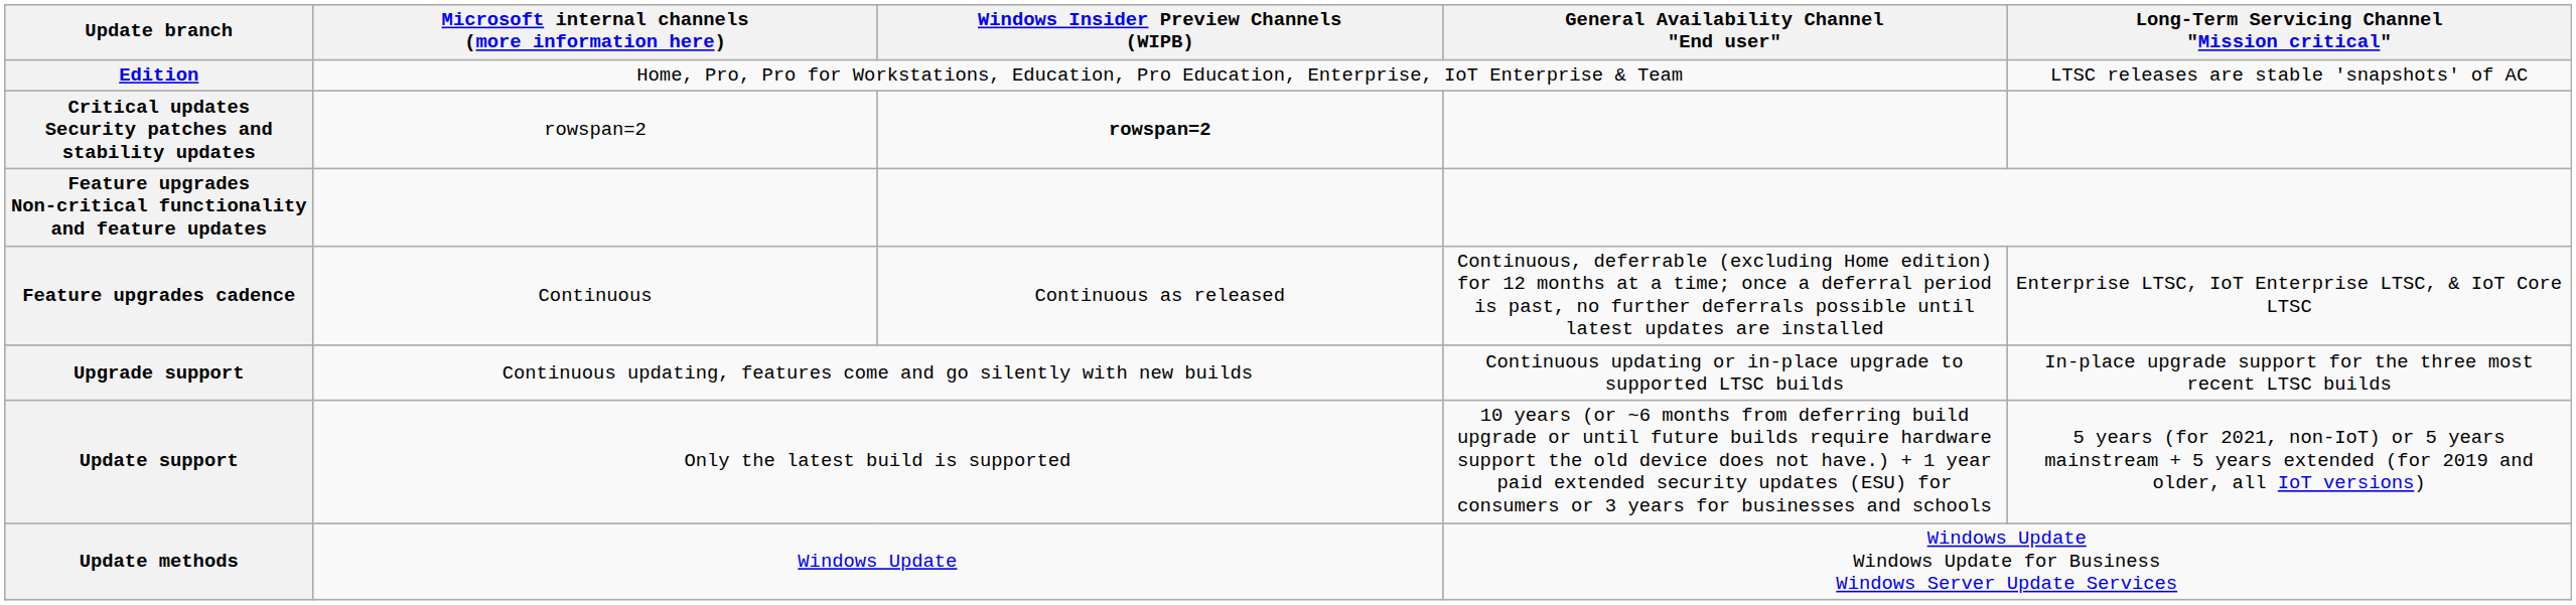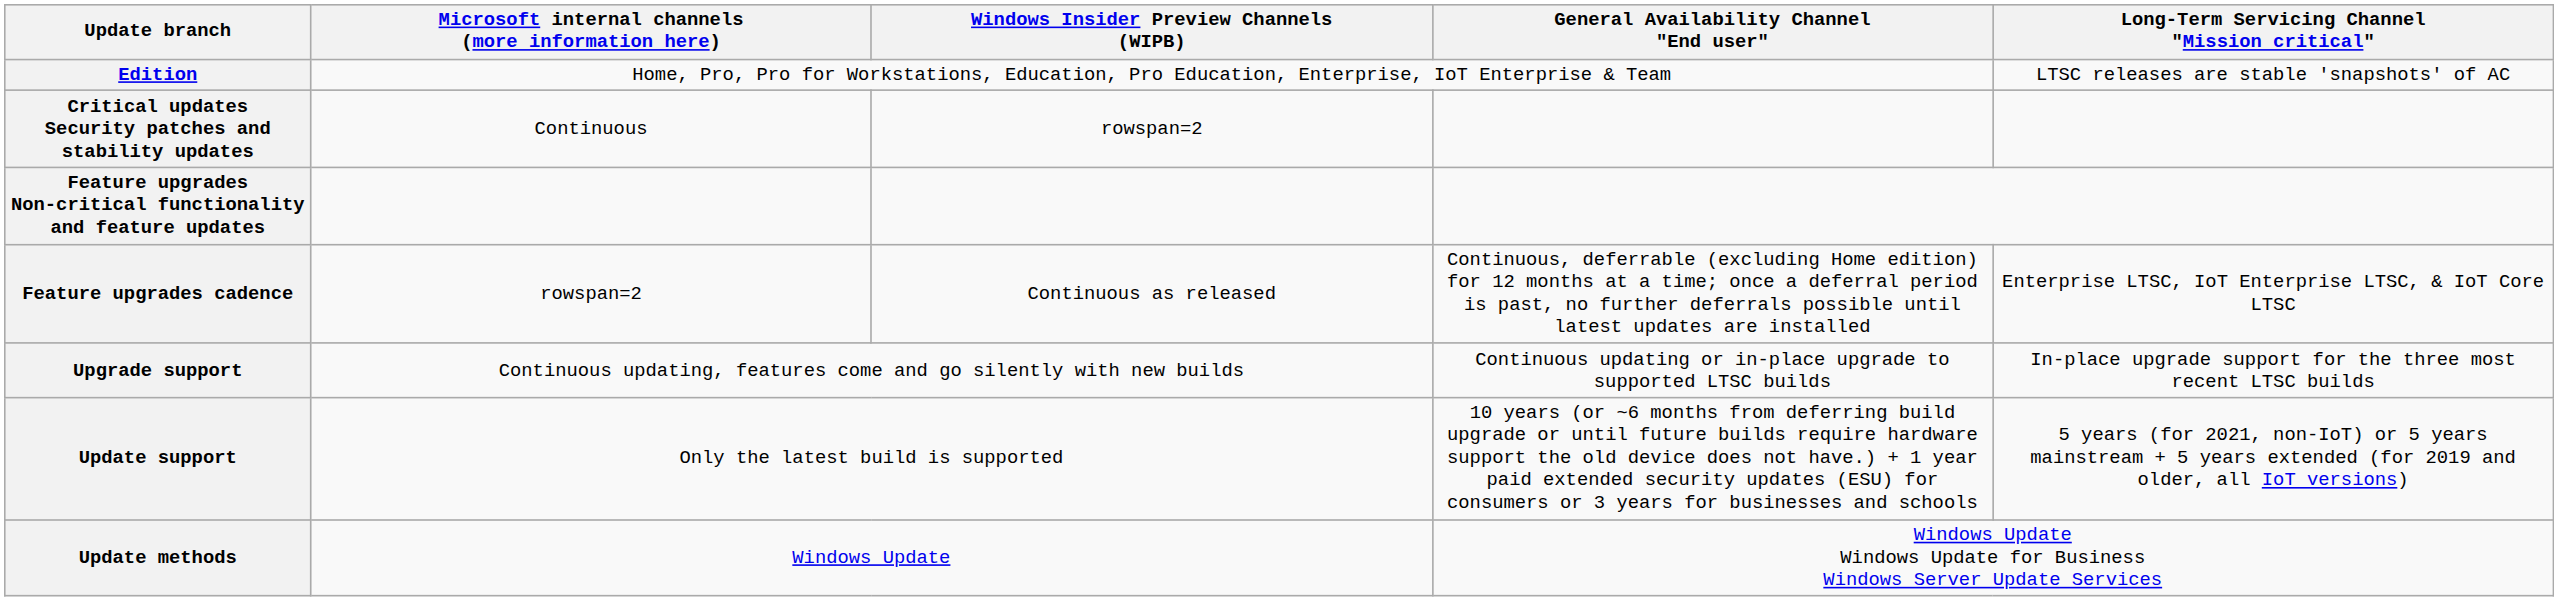Critical updates Security patches and stability updates | Microsoft internal channels (more information here): rowspan=2 -> Continuous
Critical updates Security patches and stability updates | Windows Insider Preview Channels (WIPB): bold -> normal
Feature upgrades cadence | Microsoft internal channels (more information here): Continuous -> rowspan=2
